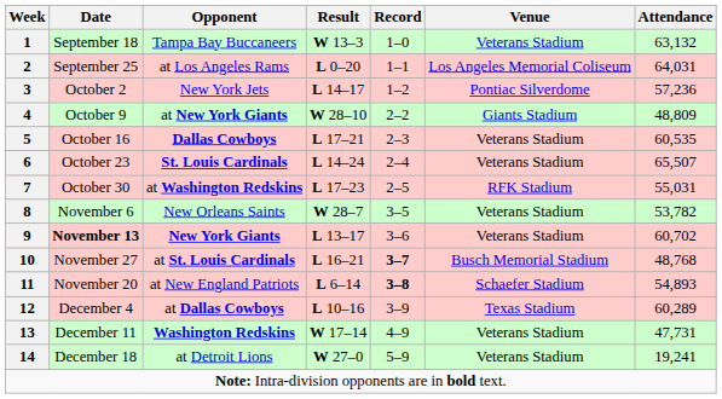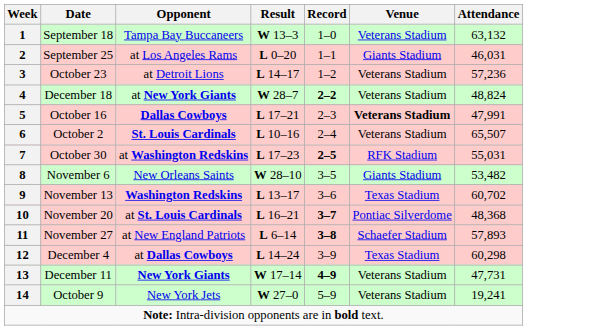2 | Venue: Los Angeles Memorial Coliseum -> Giants Stadium
2 | Attendance: 64,031 -> 46,031
3 | Date: October 2 -> October 23
3 | Opponent: New York Jets -> at Detroit Lions
3 | Venue: Pontiac Silverdome -> Veterans Stadium
4 | Date: October 9 -> December 18
4 | Result: W 28–10 -> W 28–7
4 | Record: normal -> bold
4 | Venue: Giants Stadium -> Veterans Stadium
4 | Attendance: 48,809 -> 48,824
5 | Venue: normal -> bold
5 | Attendance: 60,535 -> 47,991
6 | Date: October 23 -> October 2
6 | Result: L 14–24 -> L 10–16
7 | Record: normal -> bold
8 | Result: W 28–7 -> W 28–10
8 | Venue: Veterans Stadium -> Giants Stadium
8 | Attendance: 53,782 -> 53,482
9 | Date: bold -> normal
9 | Opponent: New York Giants -> Washington Redskins
9 | Venue: Veterans Stadium -> Texas Stadium
10 | Date: November 27 -> November 20
10 | Venue: Busch Memorial Stadium -> Pontiac Silverdome
10 | Attendance: 48,768 -> 48,368
11 | Date: November 20 -> November 27
11 | Attendance: 54,893 -> 57,893
12 | Result: L 10–16 -> L 14–24
12 | Attendance: 60,289 -> 60,298
13 | Opponent: Washington Redskins -> New York Giants
13 | Record: normal -> bold
14 | Date: December 18 -> October 9
14 | Opponent: at Detroit Lions -> New York Jets
